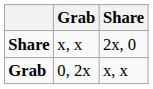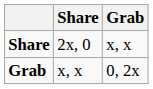columns swapped: Grab <-> Share
